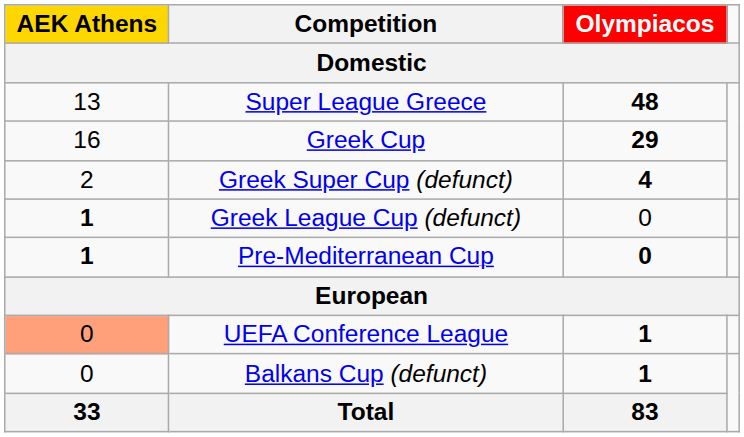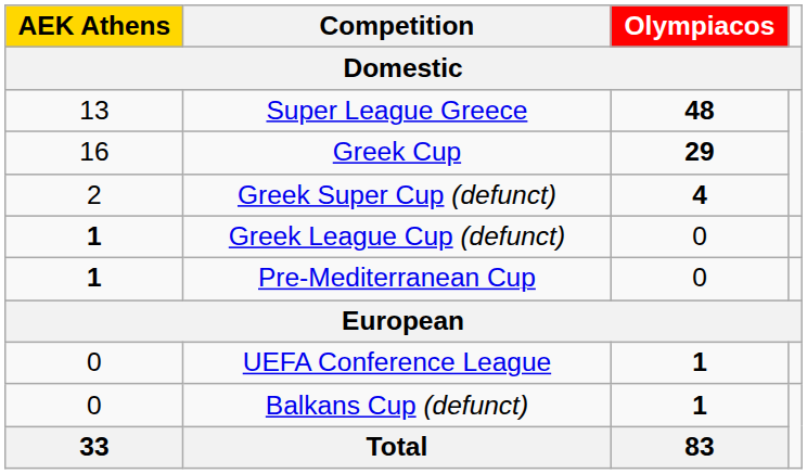Pre-Mediterranean Cup | Olympiacos: bold -> normal
UEFA Conference League | AEK Athens: lightsalmon background -> no background
